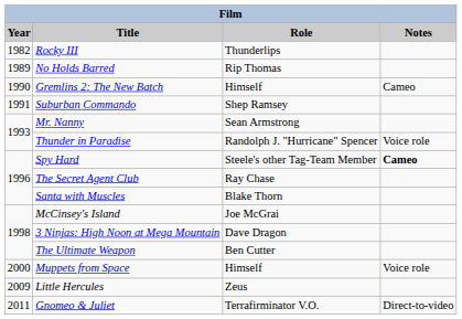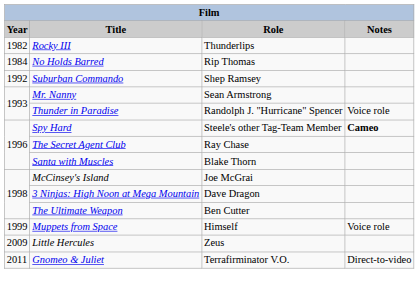No Holds Barred | Year: 1989 -> 1984
- row: 1990 | Gremlins 2: The New Batch | Himself | Cameo
Suburban Commando | Year: 1991 -> 1992
Muppets from Space | Year: 2000 -> 1999
